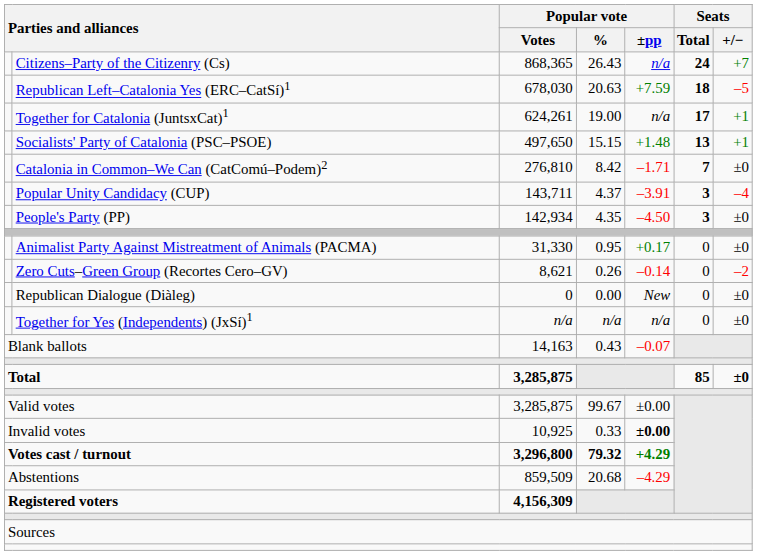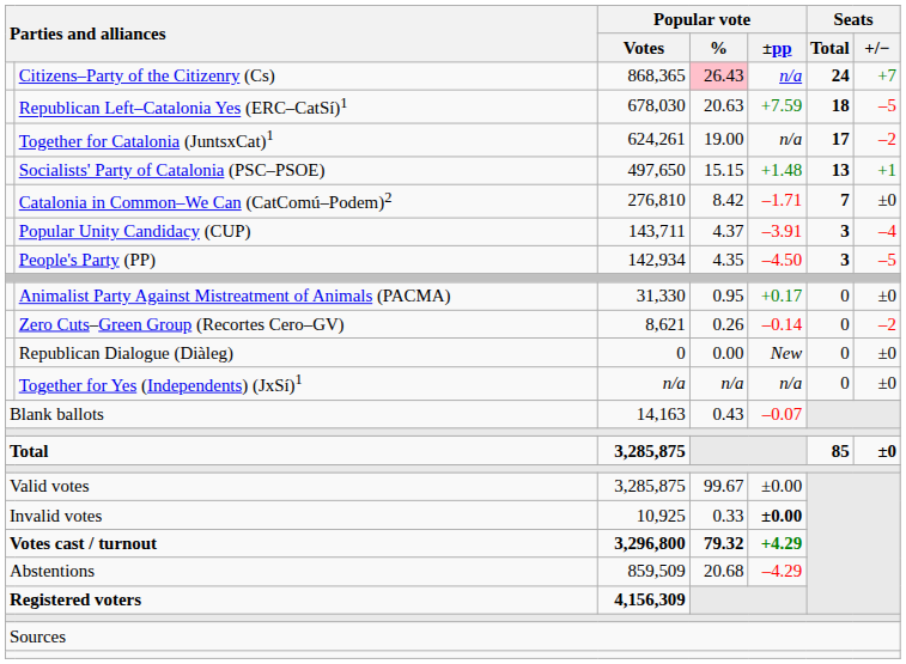Citizens–Party of the Citizenry (Cs) | Popular vote / %: no background -> pink background
Together for Catalonia (JuntsxCat)1 | Seats / +/−: +1 -> –2
People's Party (PP) | Seats / +/−: ±0 -> –5
